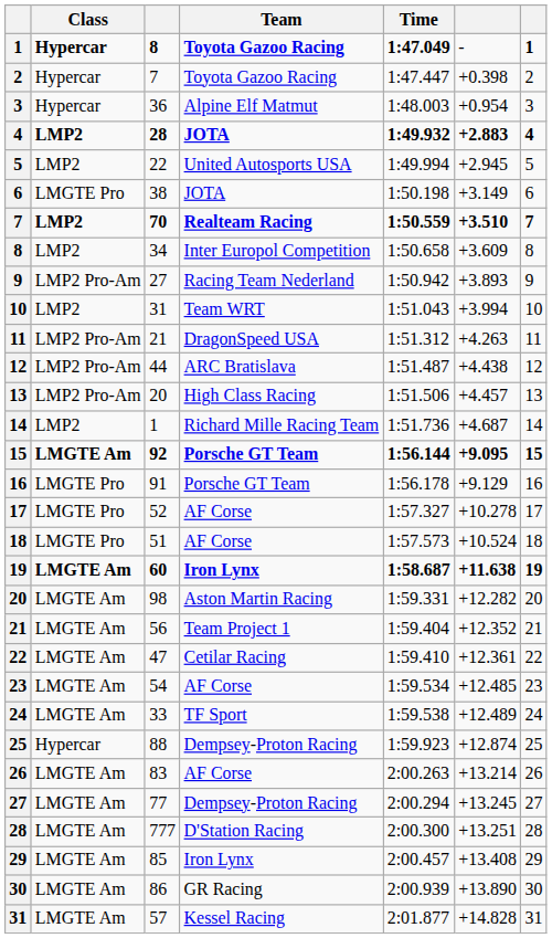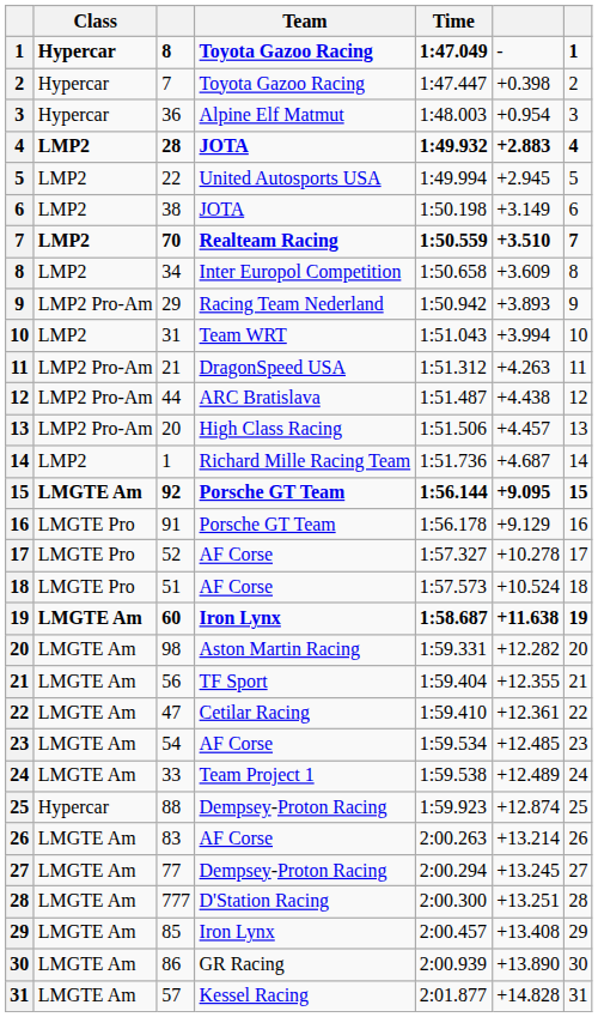row 7 | Class: LMGTE Pro -> LMP2
row 10 | column 3: 27 -> 29
row 22 | Team: Team Project 1 -> TF Sport
row 22 | column 6: +12.352 -> +12.355
row 25 | Team: TF Sport -> Team Project 1
